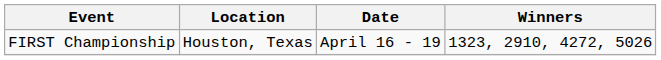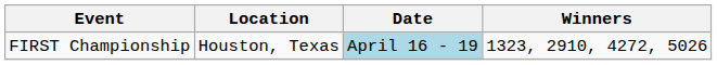FIRST Championship | Date: no background -> lightblue background
